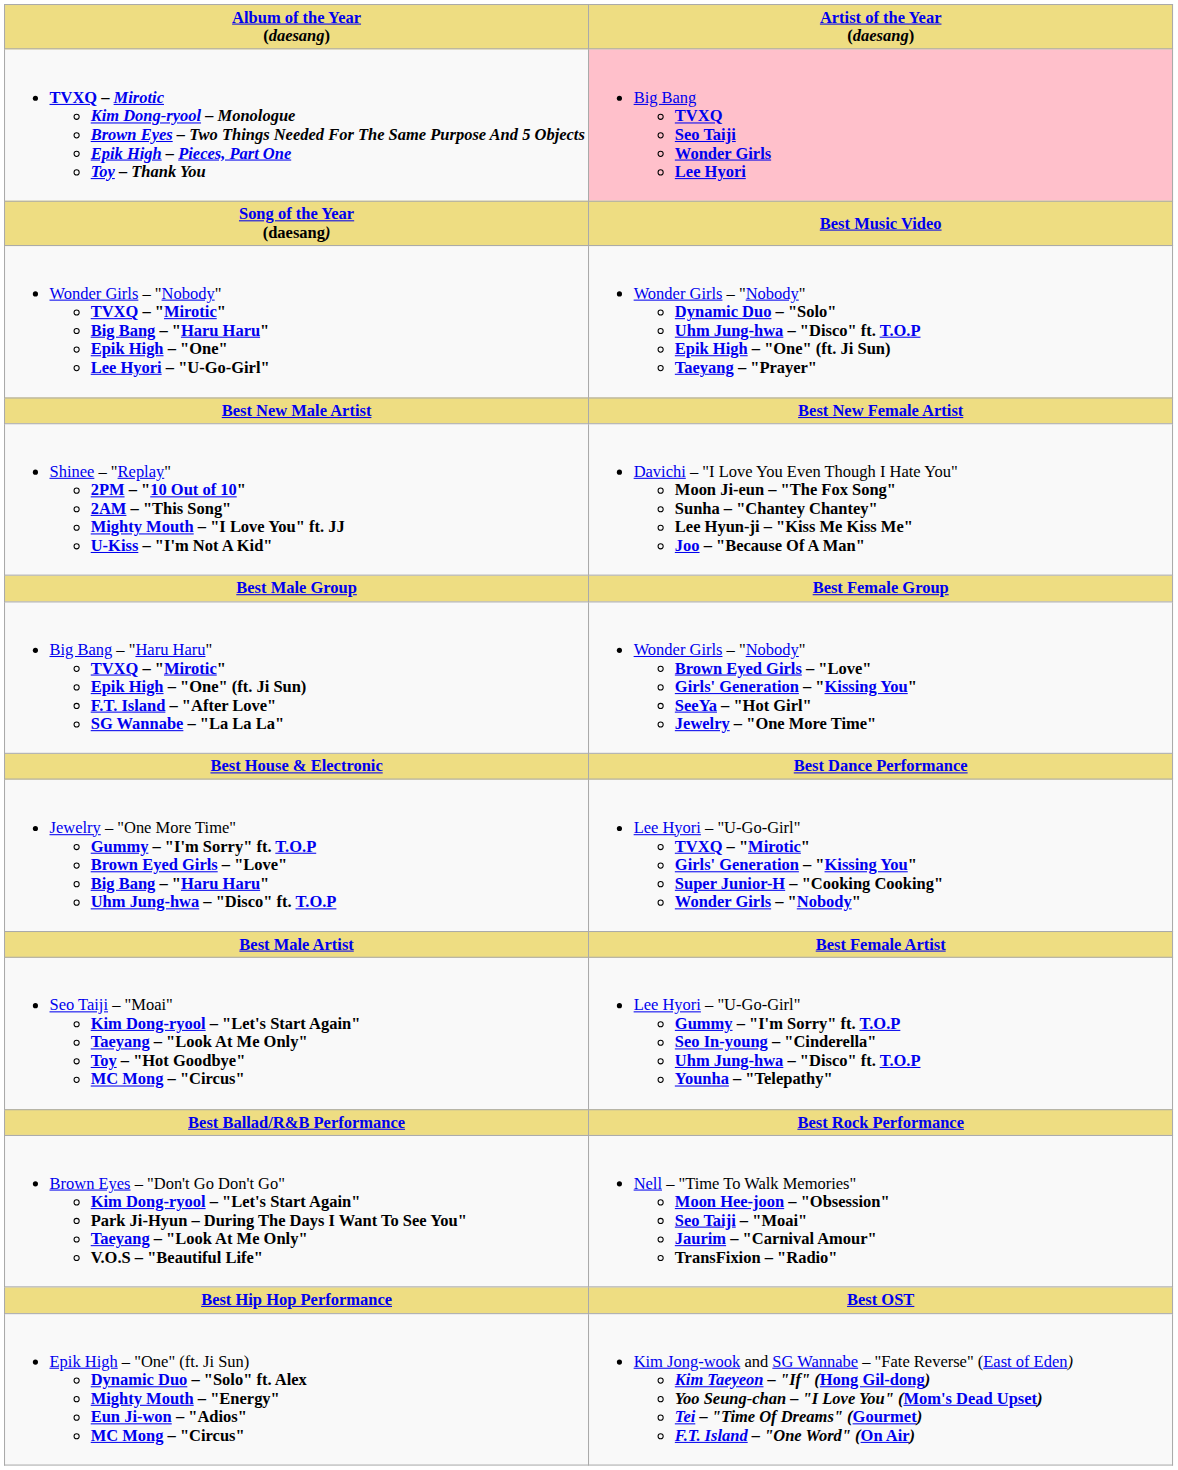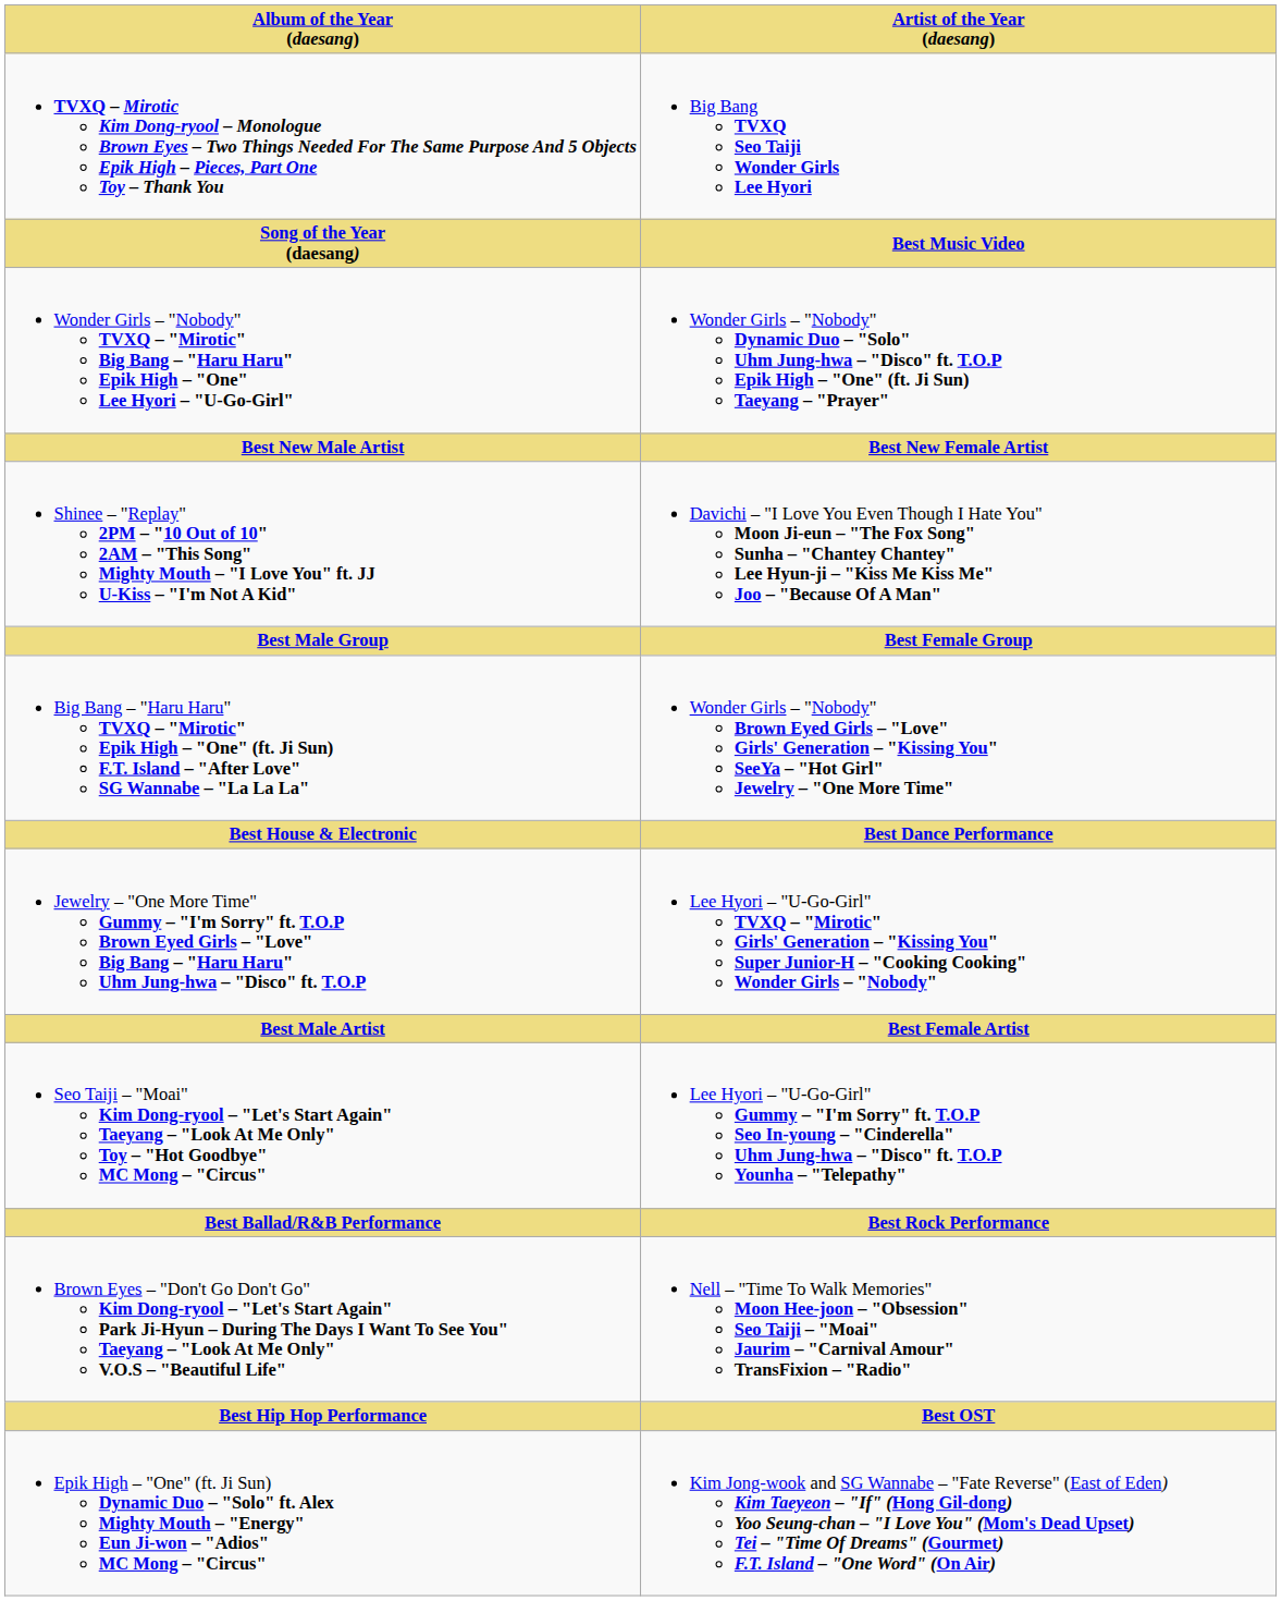row 2 | Artist of the Year (daesang): pink background -> no background
